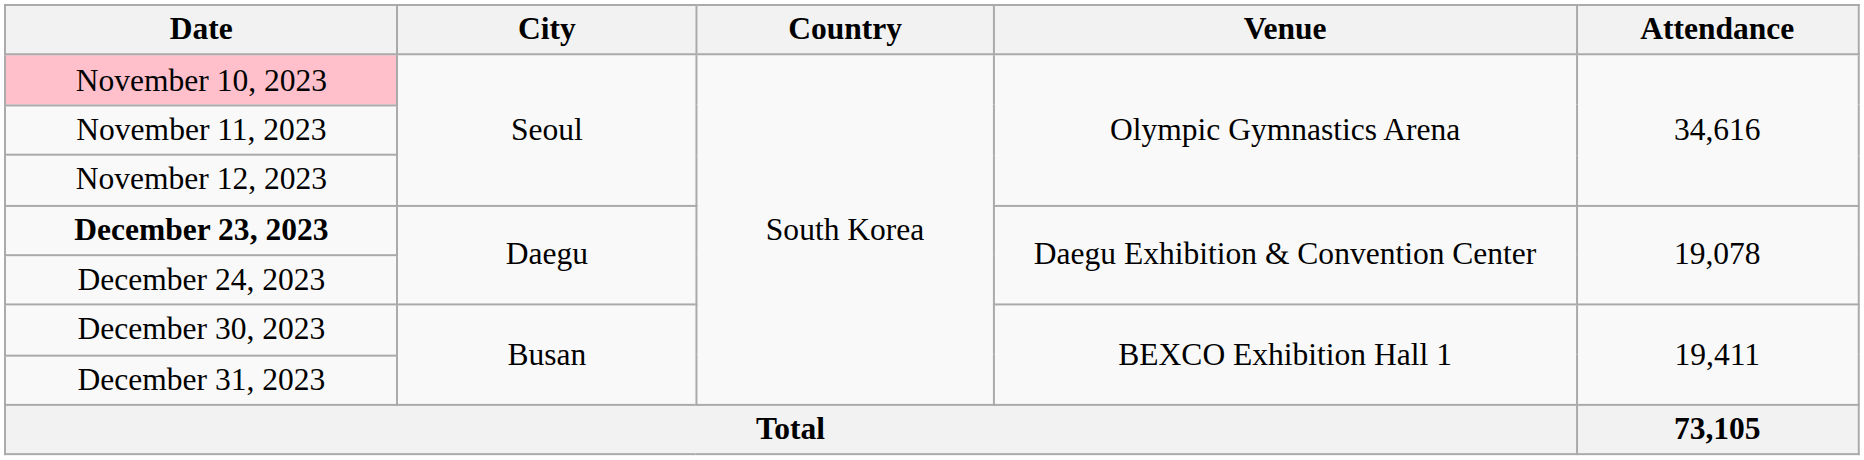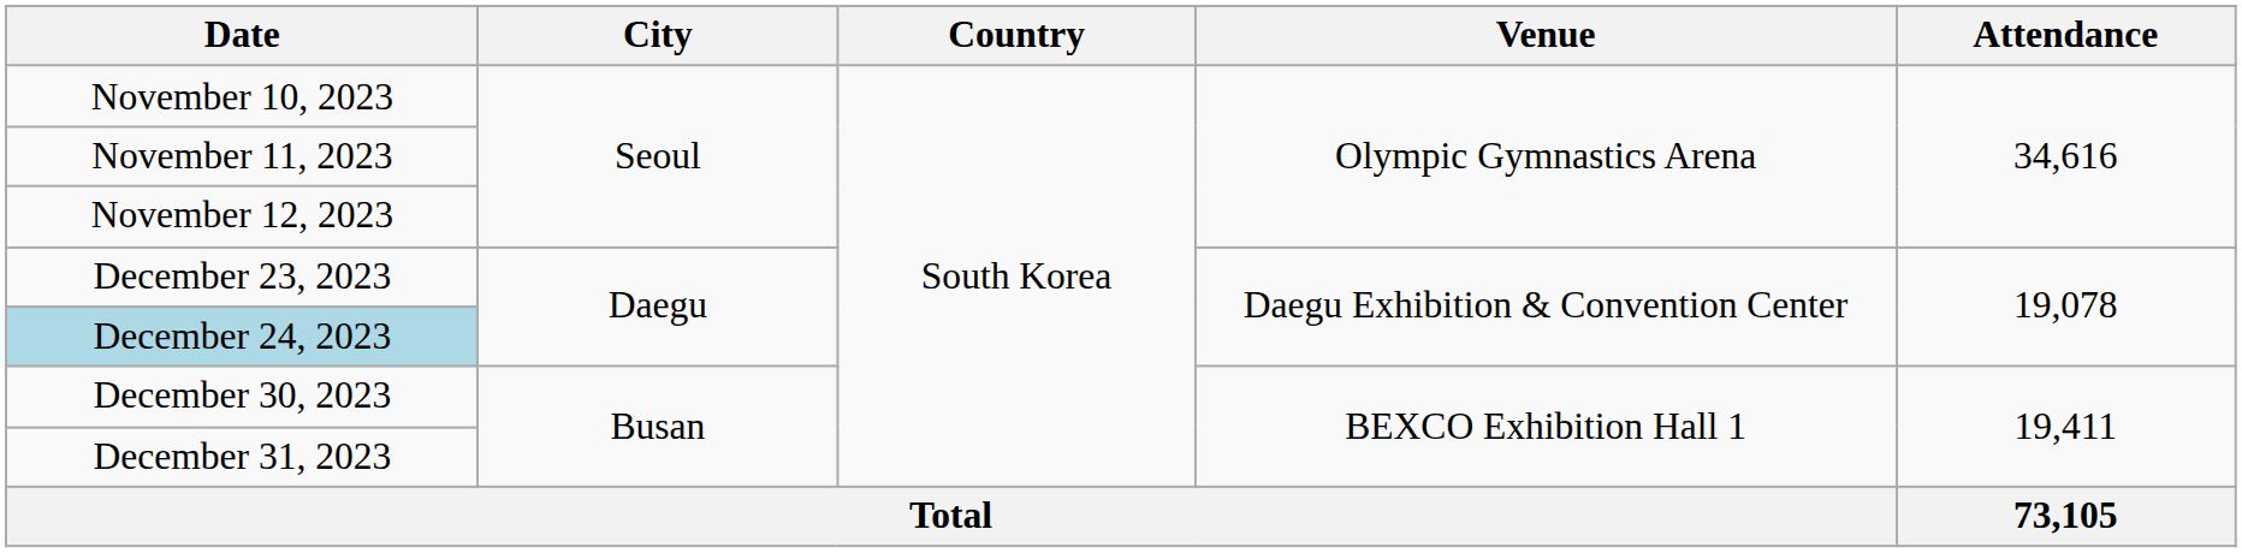November 10, 2023 | Date: pink background -> no background
December 23, 2023 | Date: bold -> normal
December 24, 2023 | Date: no background -> lightblue background
